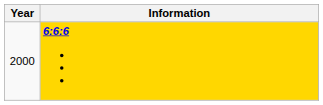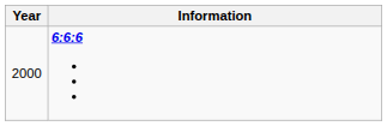2000 | Information: gold background -> no background
